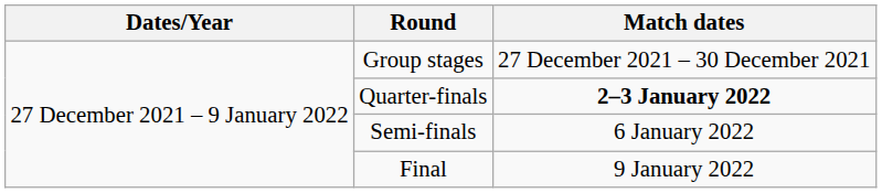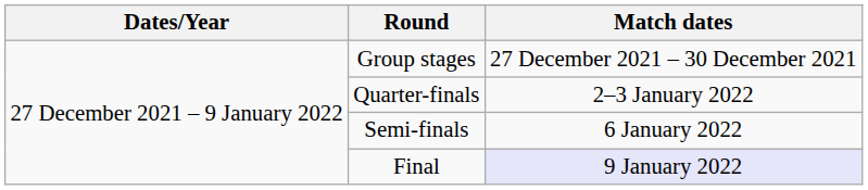Quarter-finals | Match dates: bold -> normal
Final | Match dates: no background -> lavender background
